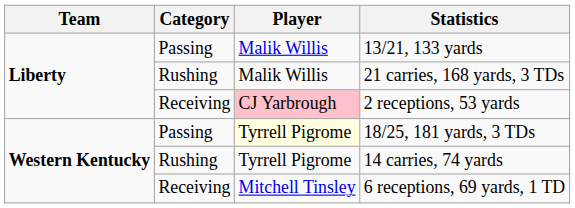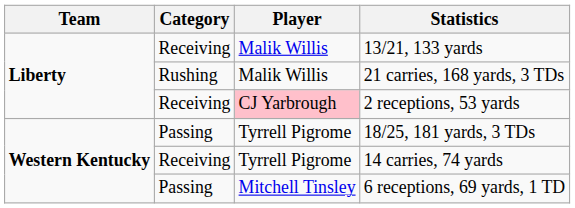13/21, 133 yards | Category: Passing -> Receiving
18/25, 181 yards, 3 TDs | Player: lightyellow background -> no background
14 carries, 74 yards | Category: Rushing -> Receiving
6 receptions, 69 yards, 1 TD | Category: Receiving -> Passing
